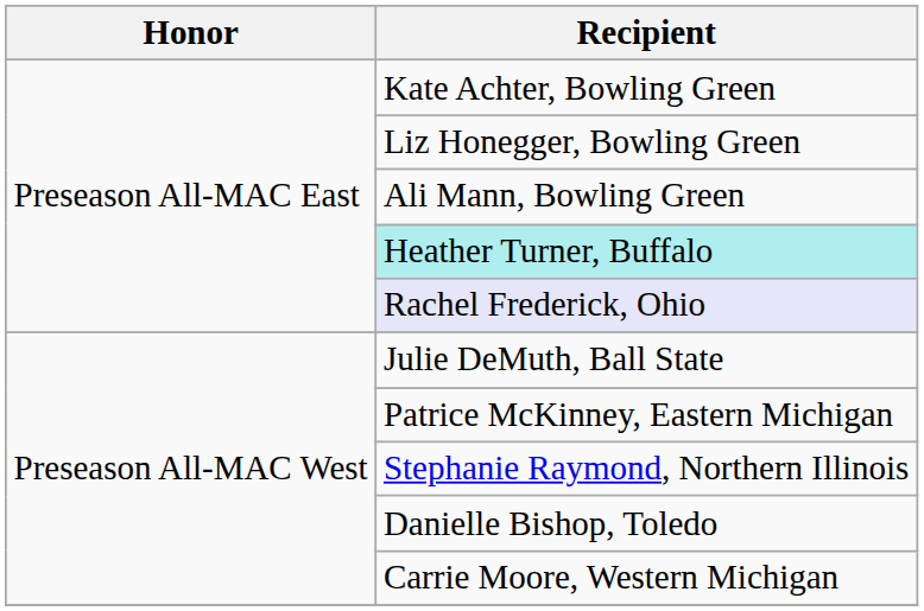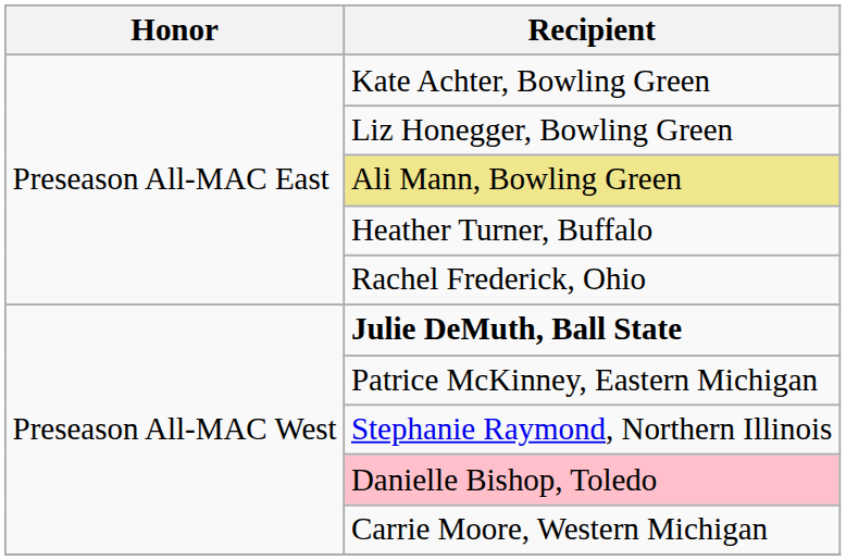row 4 | Recipient: no background -> khaki background
row 5 | Recipient: paleturquoise background -> no background
row 6 | Recipient: lavender background -> no background
row 7 | Recipient: normal -> bold
row 10 | Recipient: no background -> pink background
